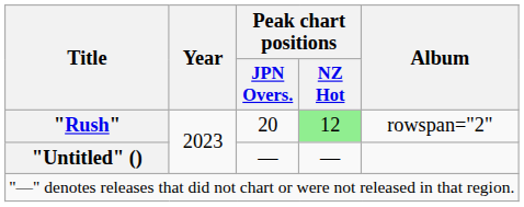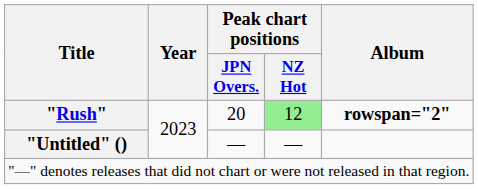"Rush" | Album: normal -> bold
